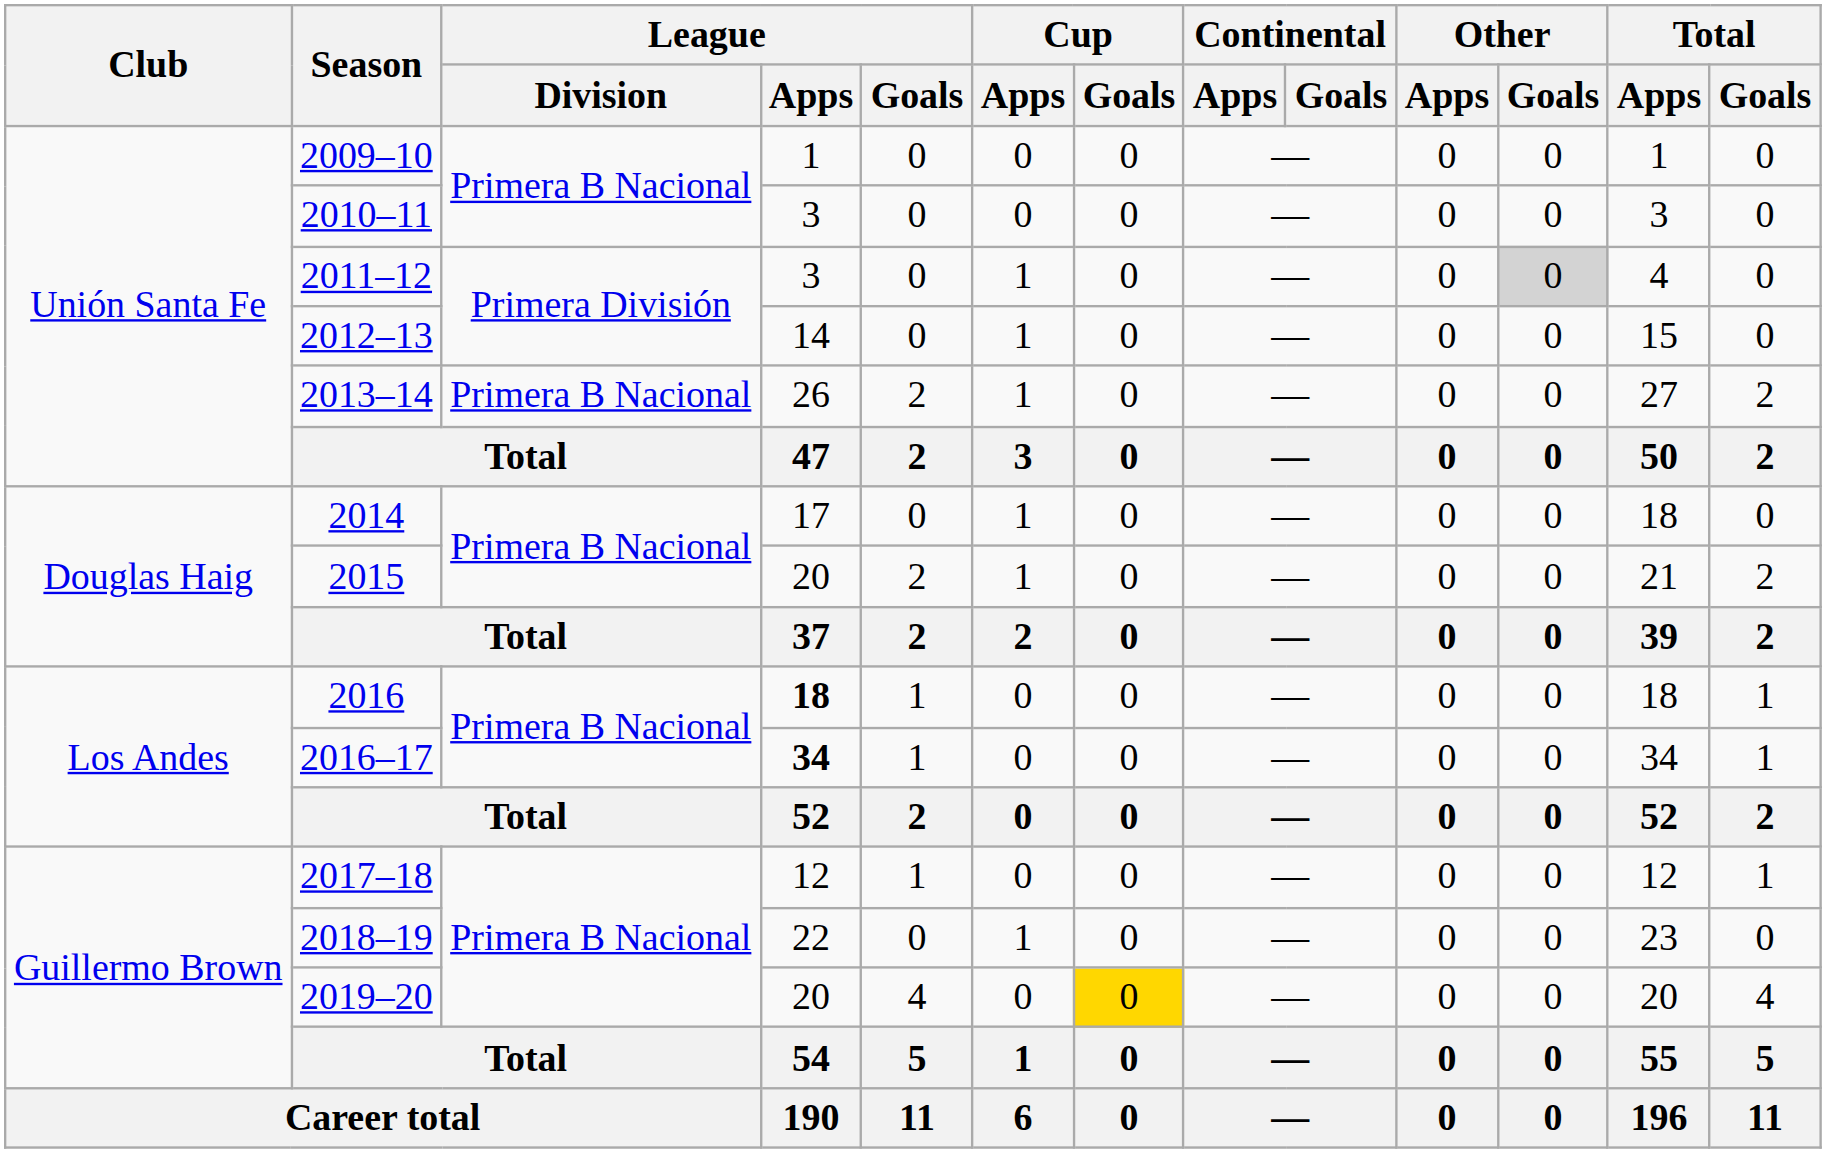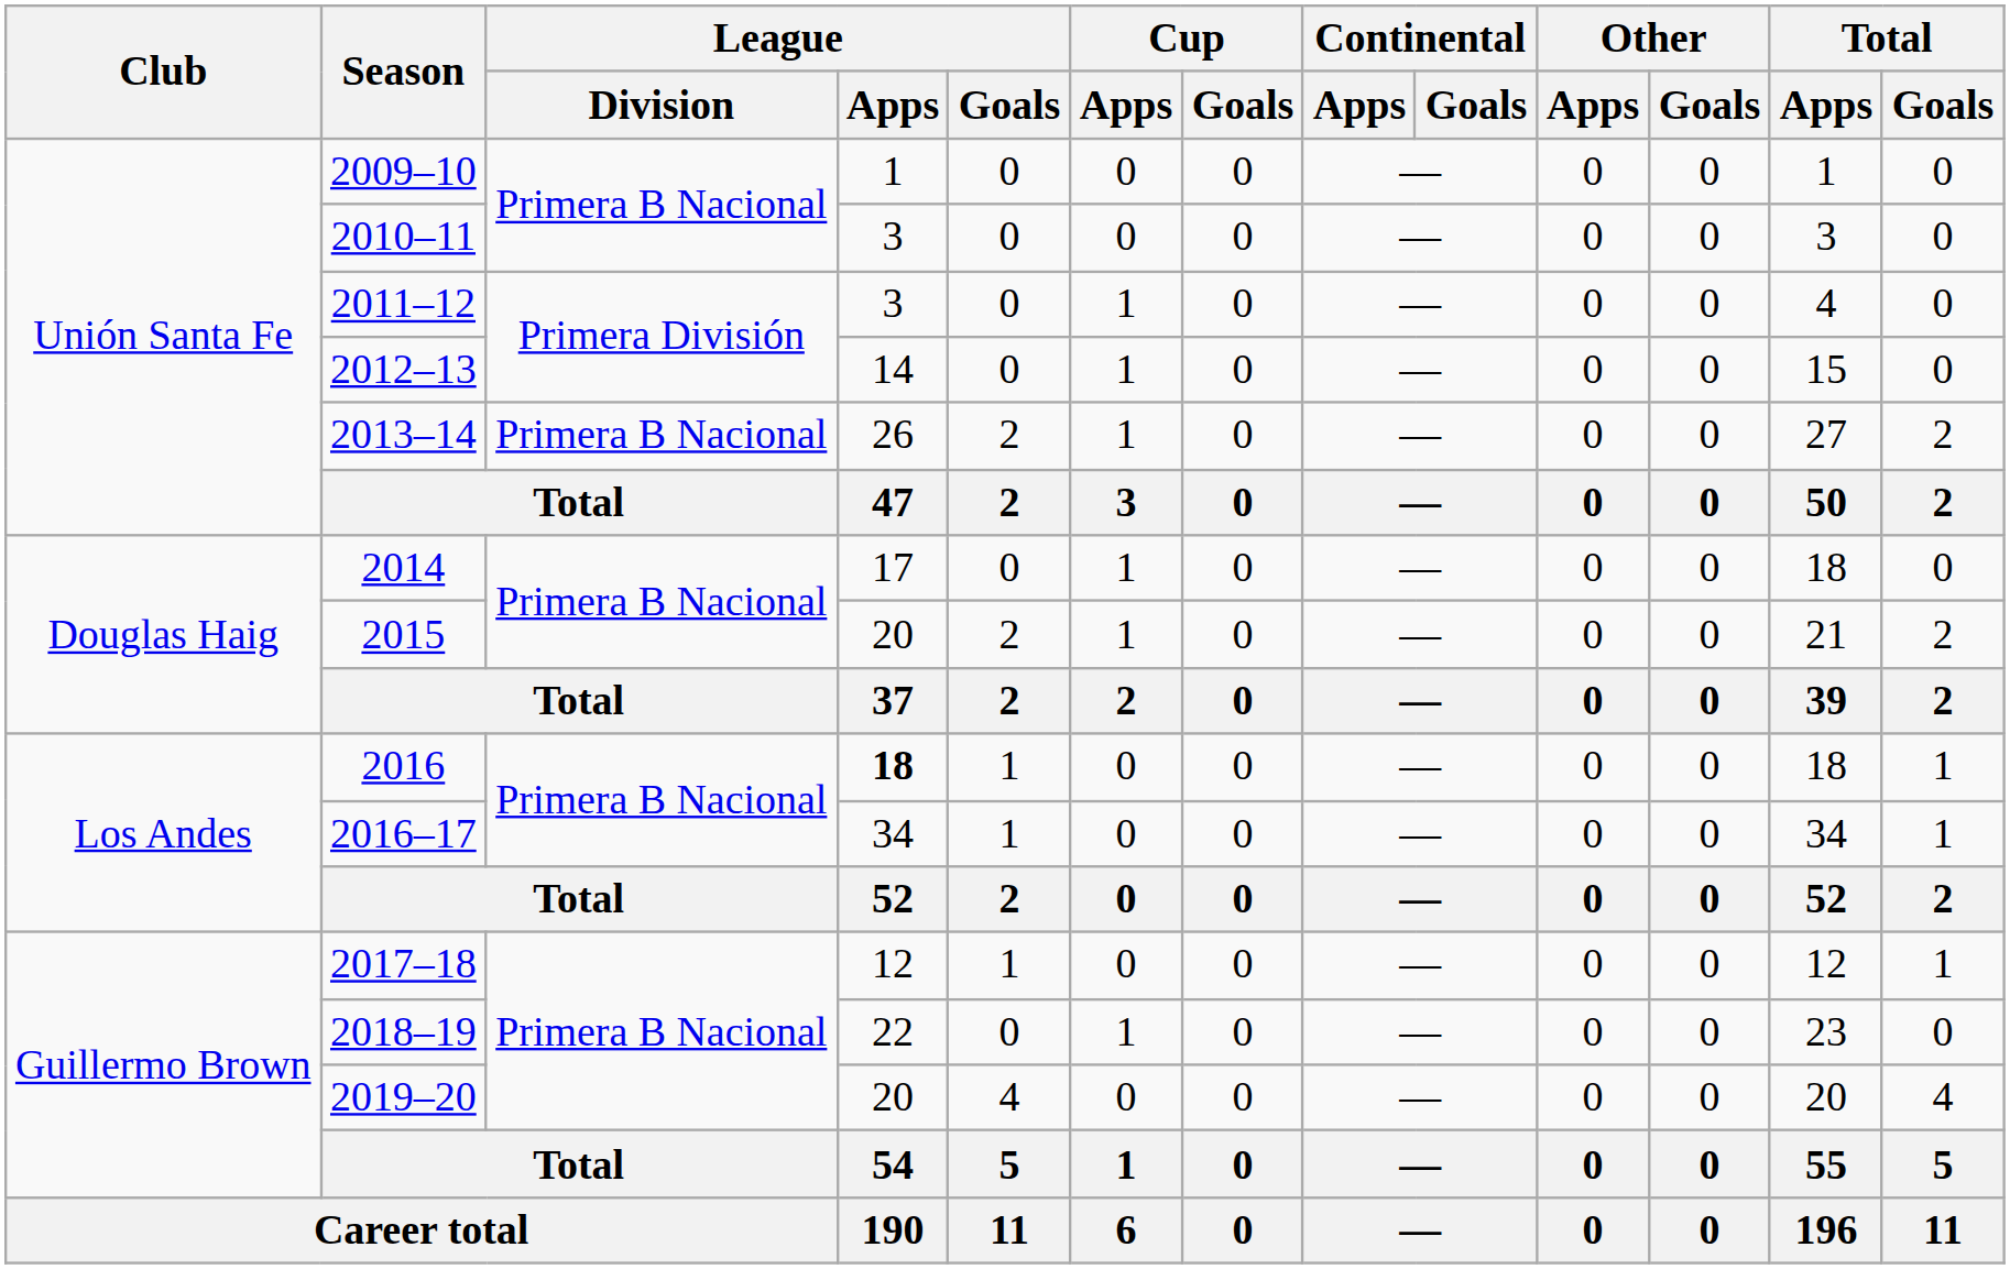2011–12 | Other / Goals: lightgrey background -> no background
2016–17 | League / Apps: bold -> normal
2019–20 | Cup / Goals: gold background -> no background
